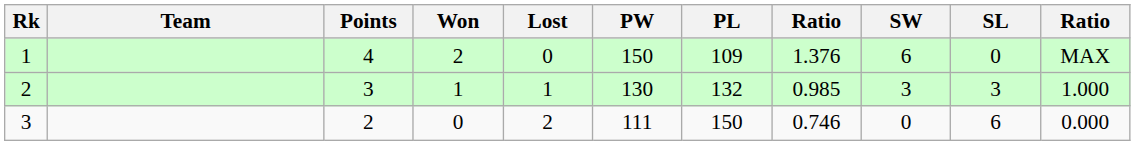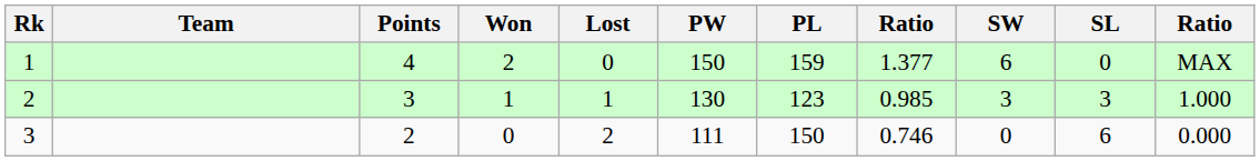row 2 | PL: 109 -> 159
row 2 | column 8: 1.376 -> 1.377
row 3 | PL: 132 -> 123
